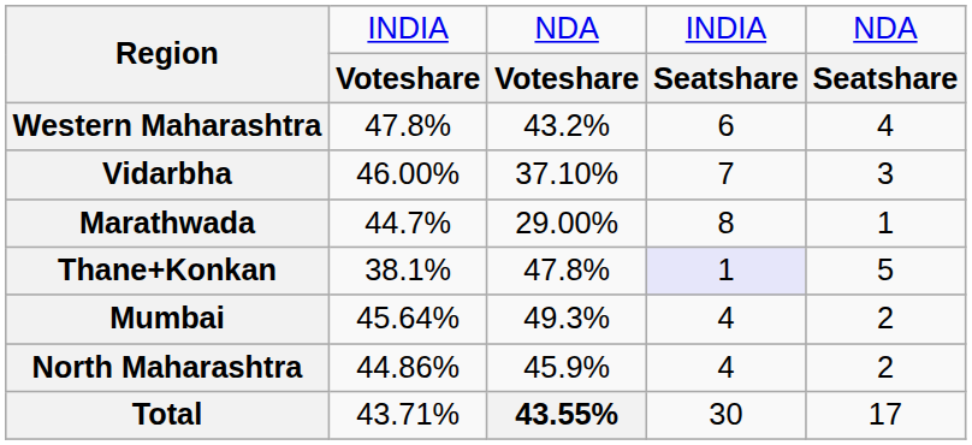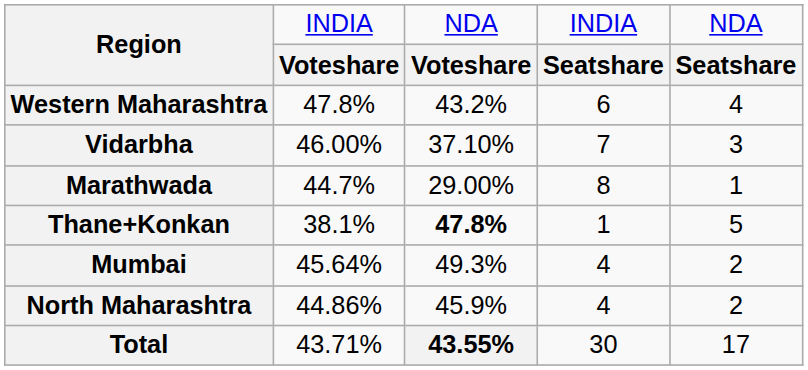Thane+Konkan | column 3: normal -> bold
Thane+Konkan | column 4: lavender background -> no background
